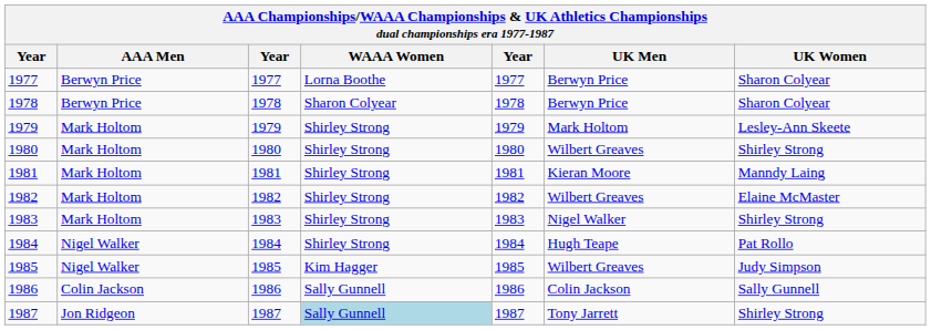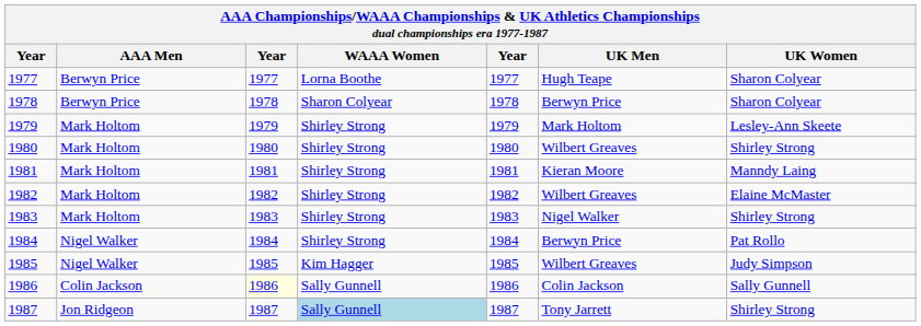row 3 | UK Men: Berwyn Price -> Hugh Teape
row 10 | UK Men: Hugh Teape -> Berwyn Price
row 12 | column 3: no background -> lightyellow background
